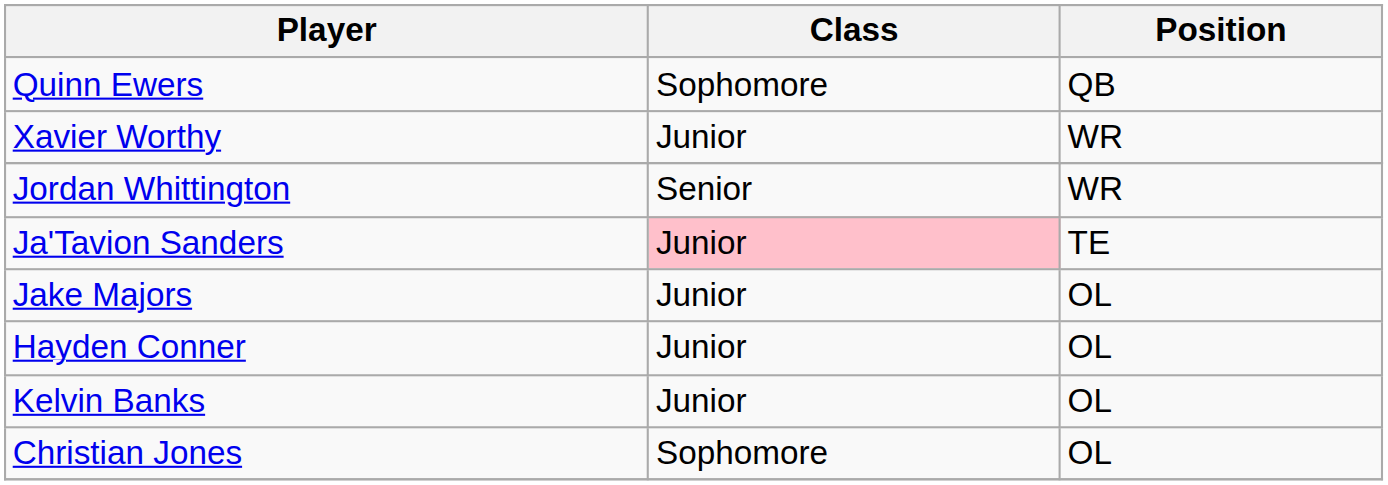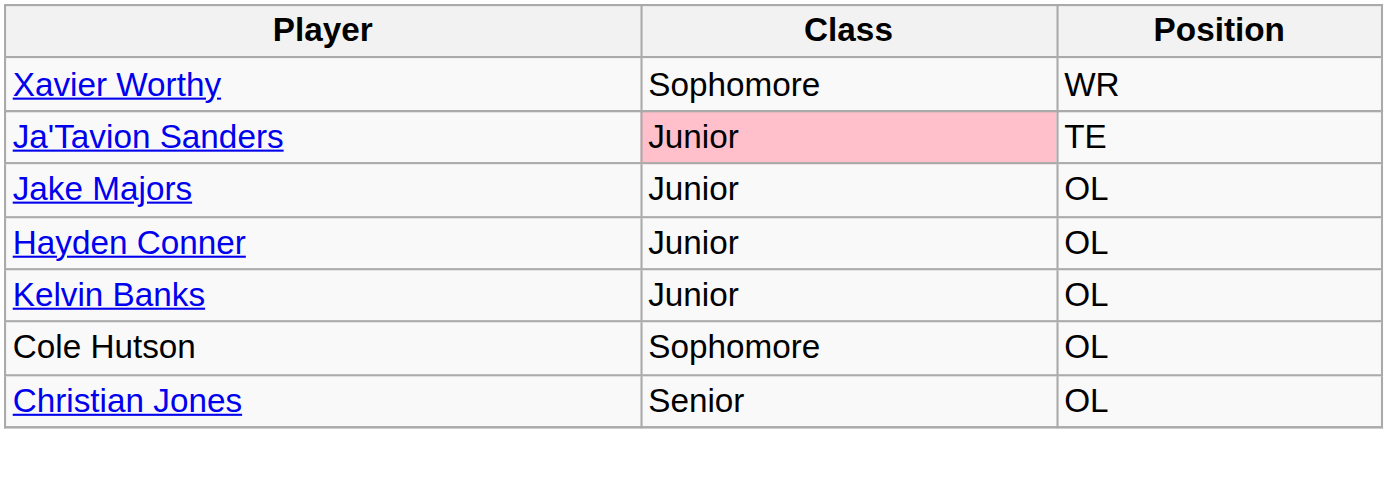- row: Quinn Ewers | Sophomore | QB
Xavier Worthy | Class: Junior -> Sophomore
- row: Jordan Whittington | Senior | WR
+ row: Cole Hutson | Sophomore | OL
Christian Jones | Class: Sophomore -> Senior
